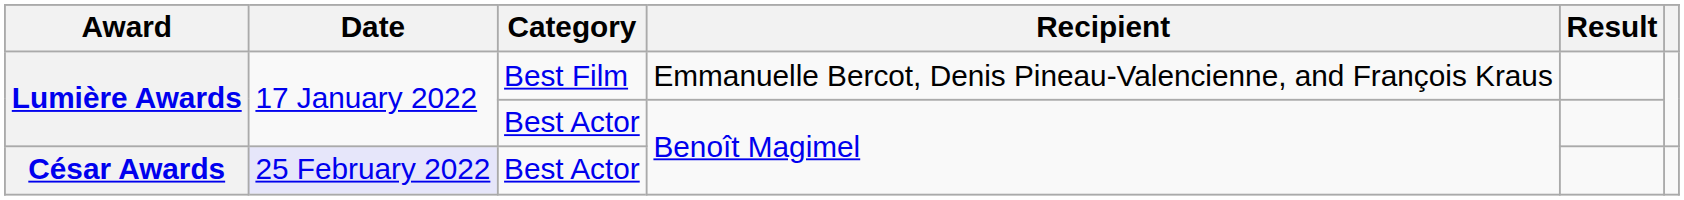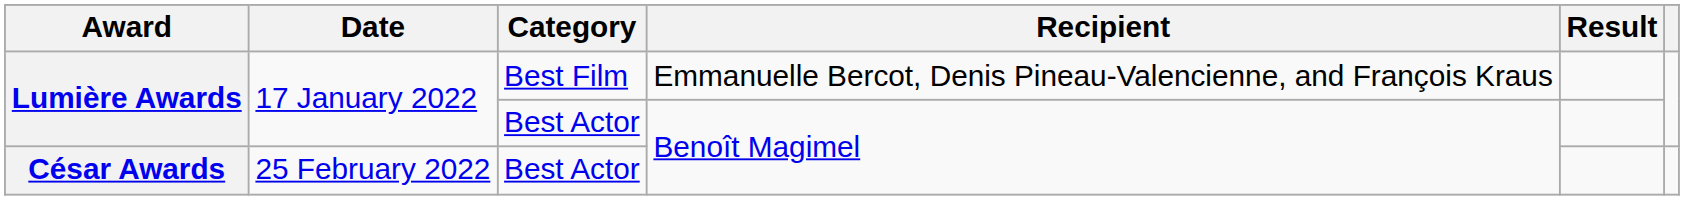César Awards | Date: lavender background -> no background
